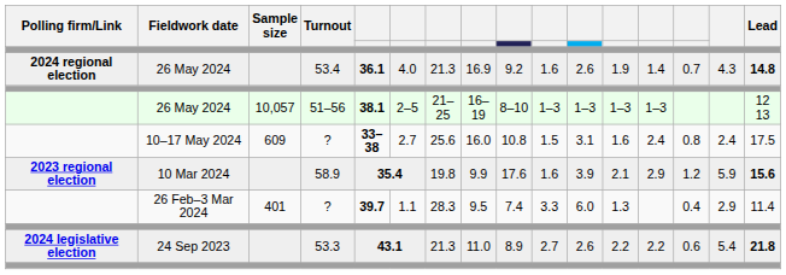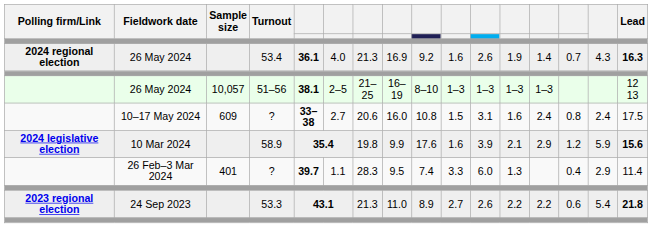26 May 2024 / 53.4 | Lead: 14.8 -> 16.3
10–17 May 2024 | column 7: 25.6 -> 20.6
10 Mar 2024 | Polling firm/Link: 2023 regional election -> 2024 legislative election
24 Sep 2023 | Polling firm/Link: 2024 legislative election -> 2023 regional election
